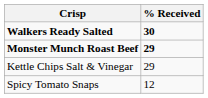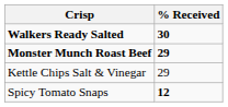Spicy Tomato Snaps | % Received: normal -> bold
